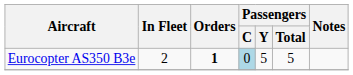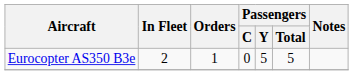Eurocopter AS350 B3e | Orders: bold -> normal
Eurocopter AS350 B3e | Passengers / C: lightblue background -> no background
